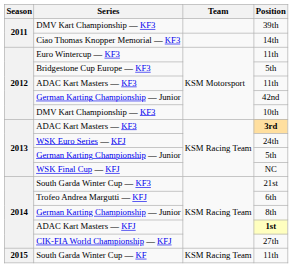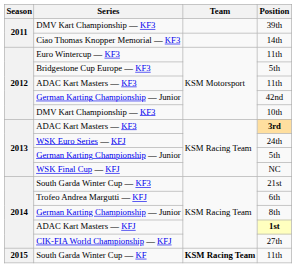South Garda Winter Cup — KF / 11th | Team: normal -> bold
